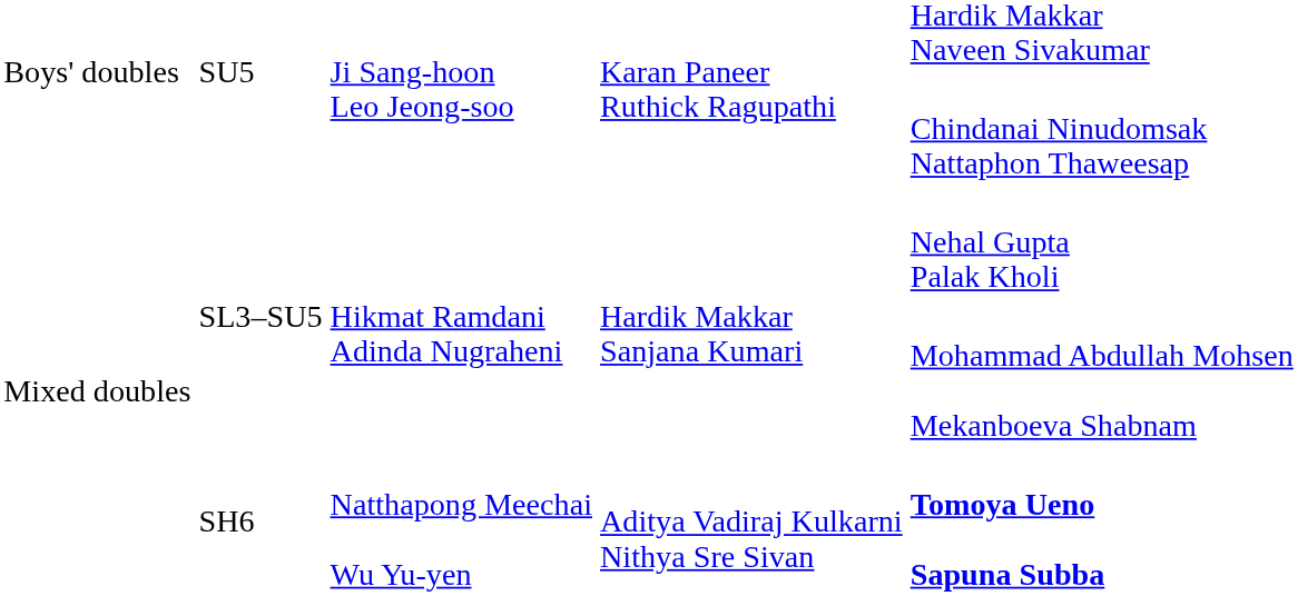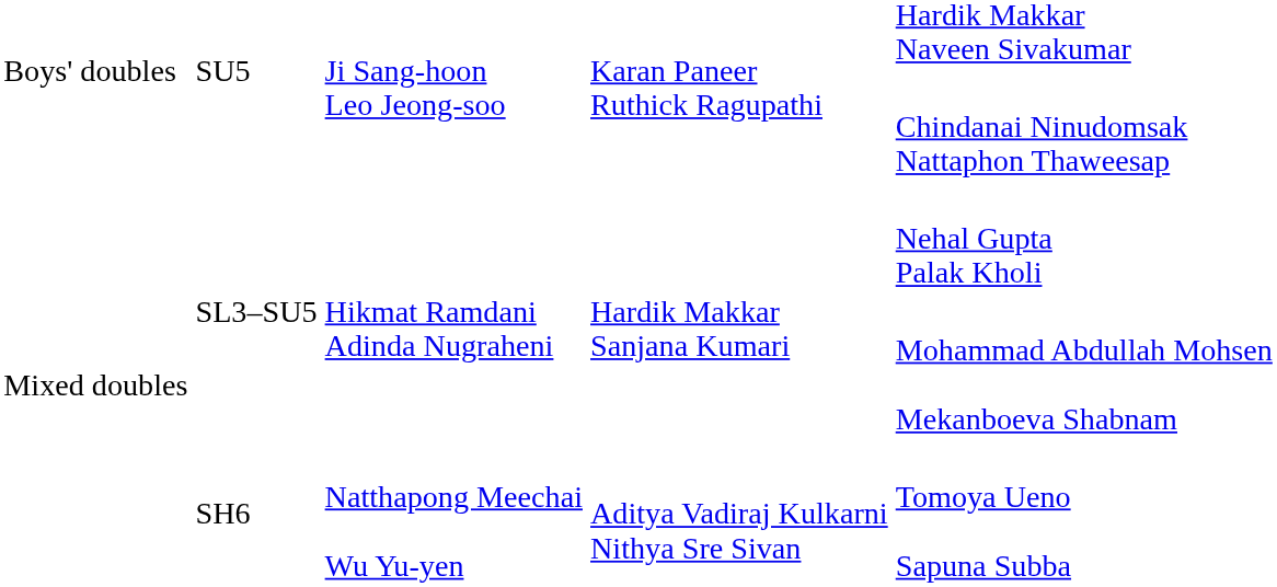SH6 | column 5: bold -> normal
